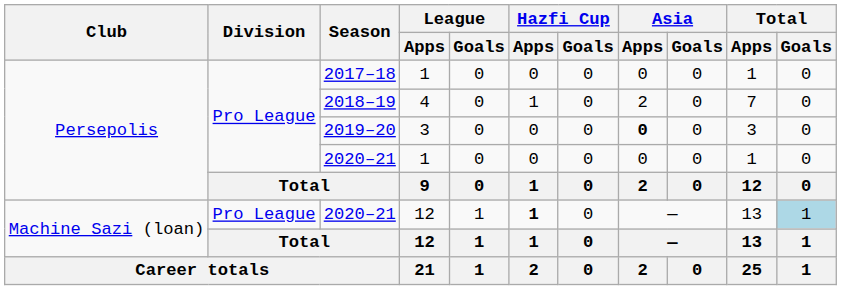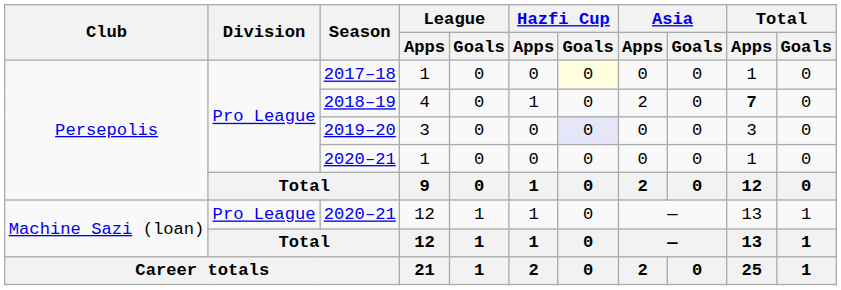2017–18 | Hazfi Cup / Goals: no background -> lightyellow background
2018–19 | Total / Apps: normal -> bold
2019–20 | Hazfi Cup / Goals: no background -> lavender background
2019–20 | Asia / Apps: bold -> normal
2020–21 / 12 | Hazfi Cup / Apps: bold -> normal
2020–21 / 12 | Total / Goals: lightblue background -> no background
